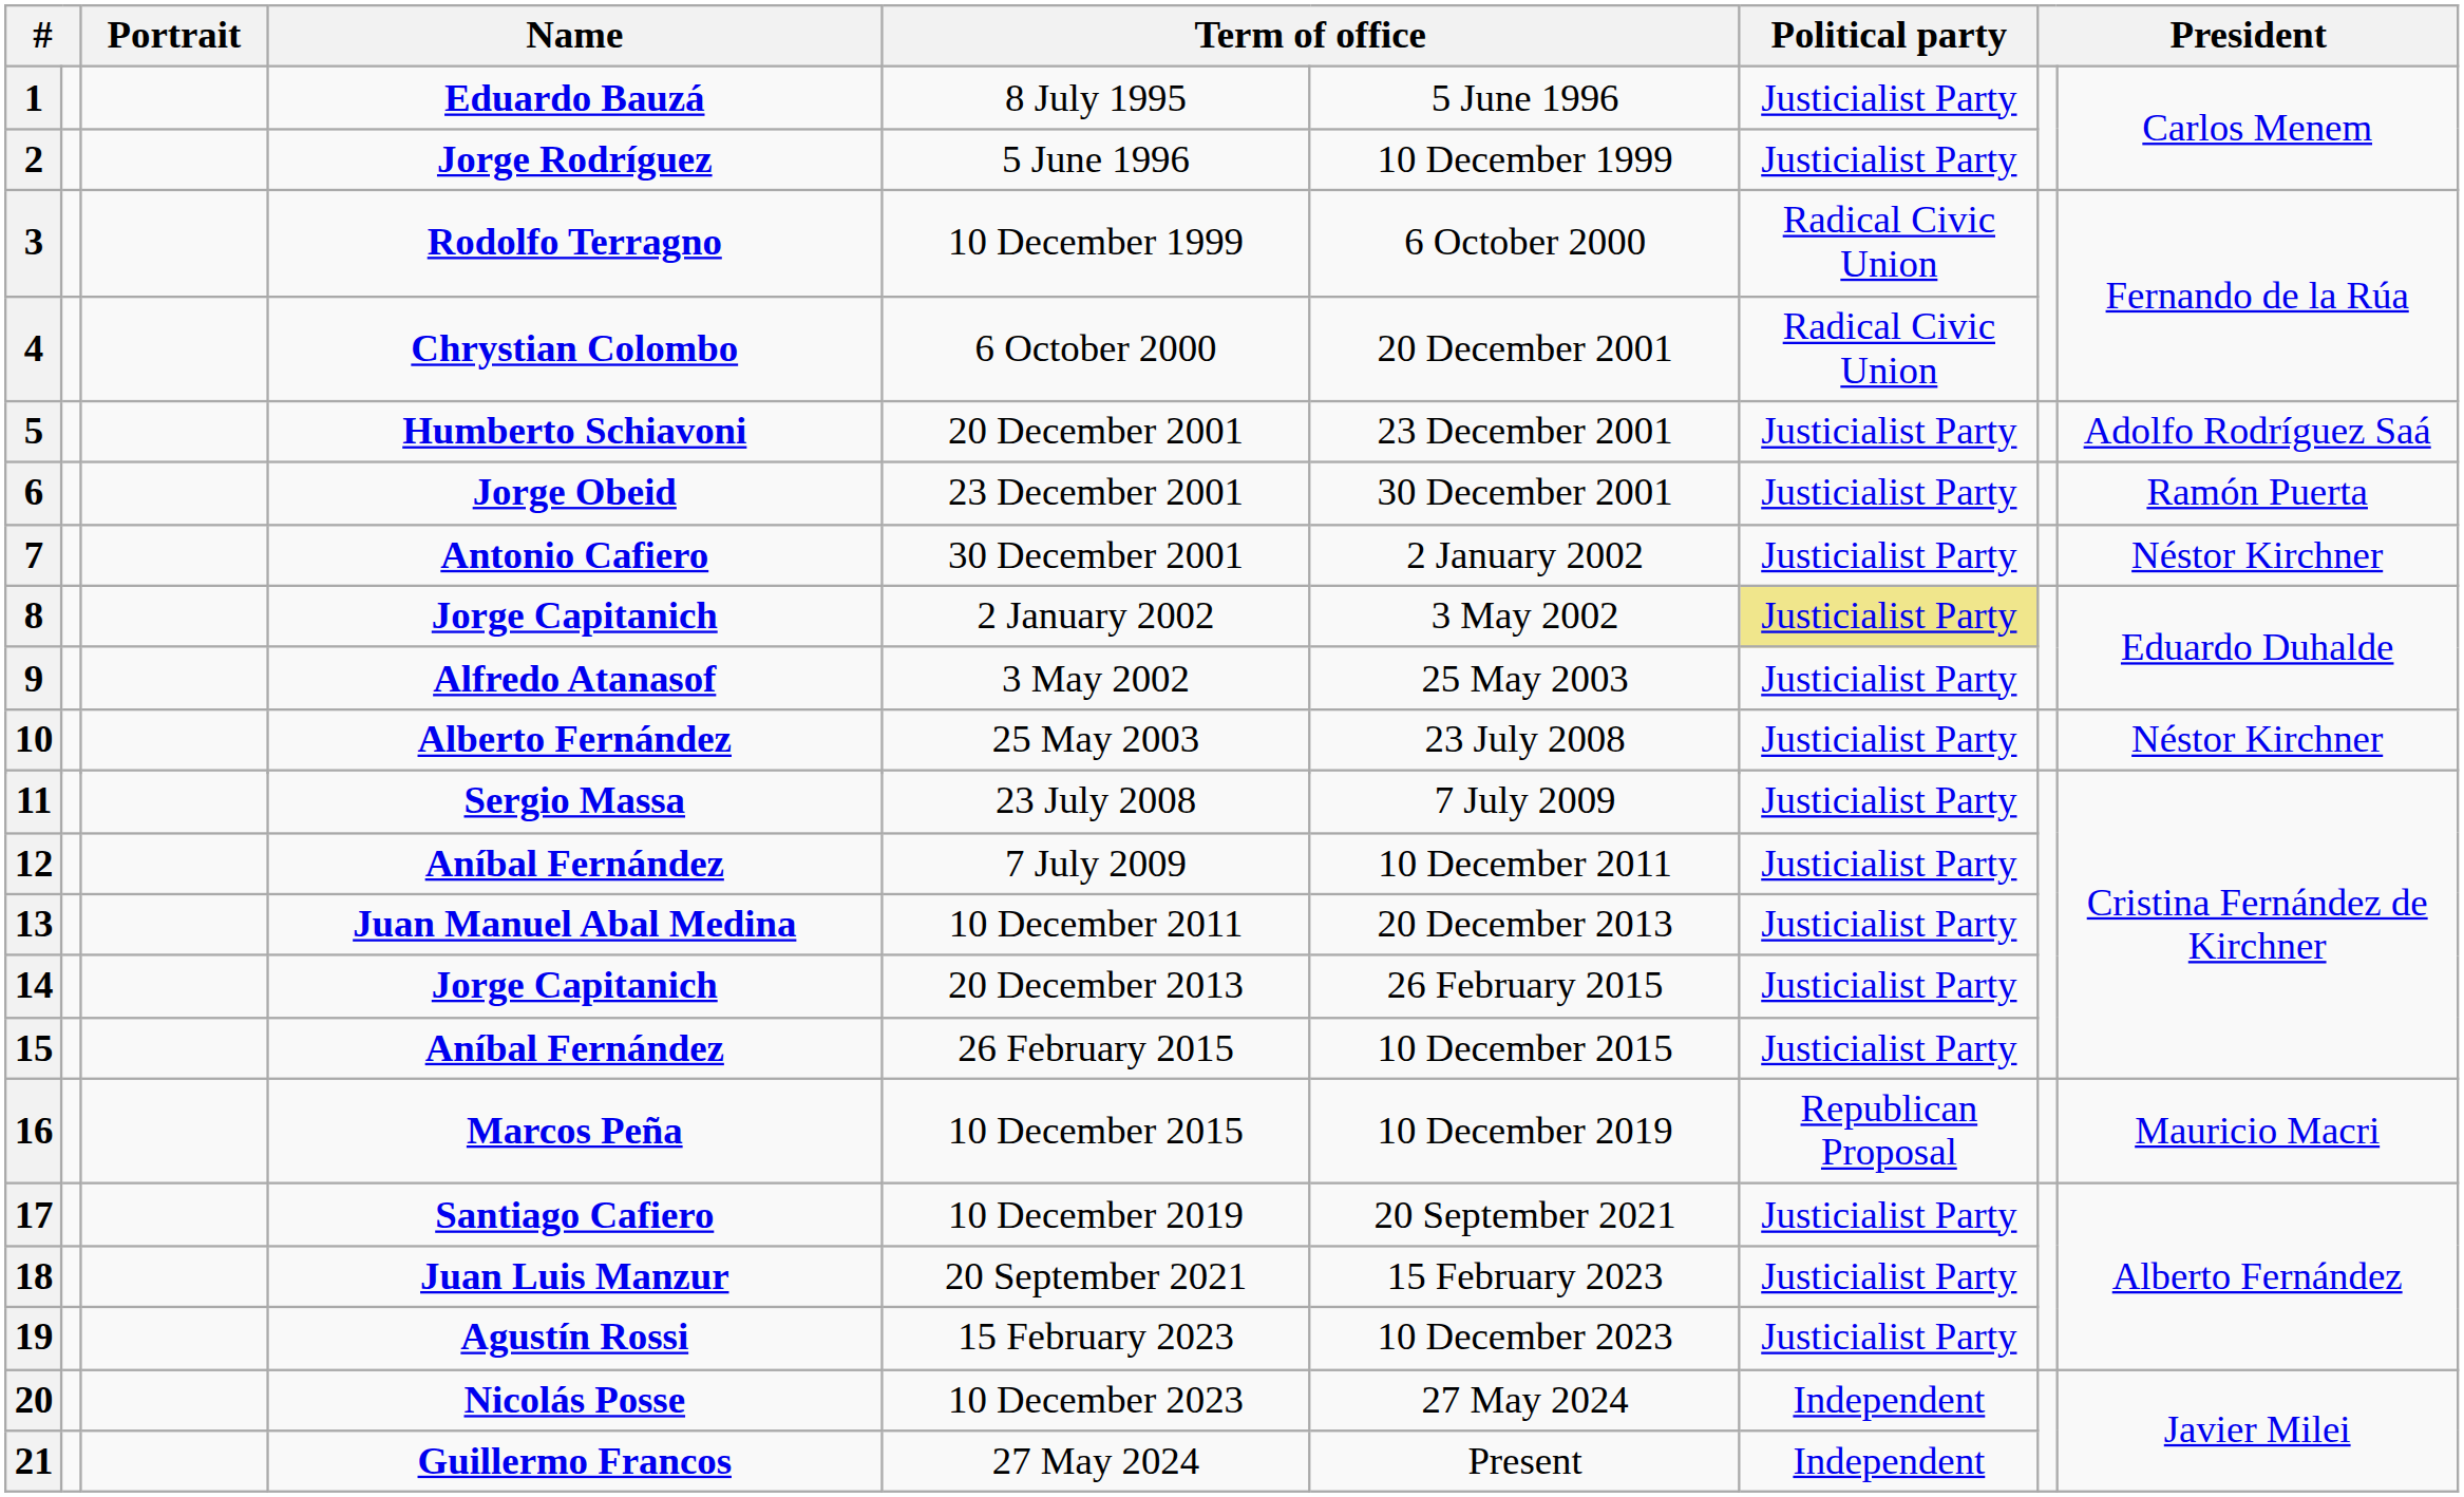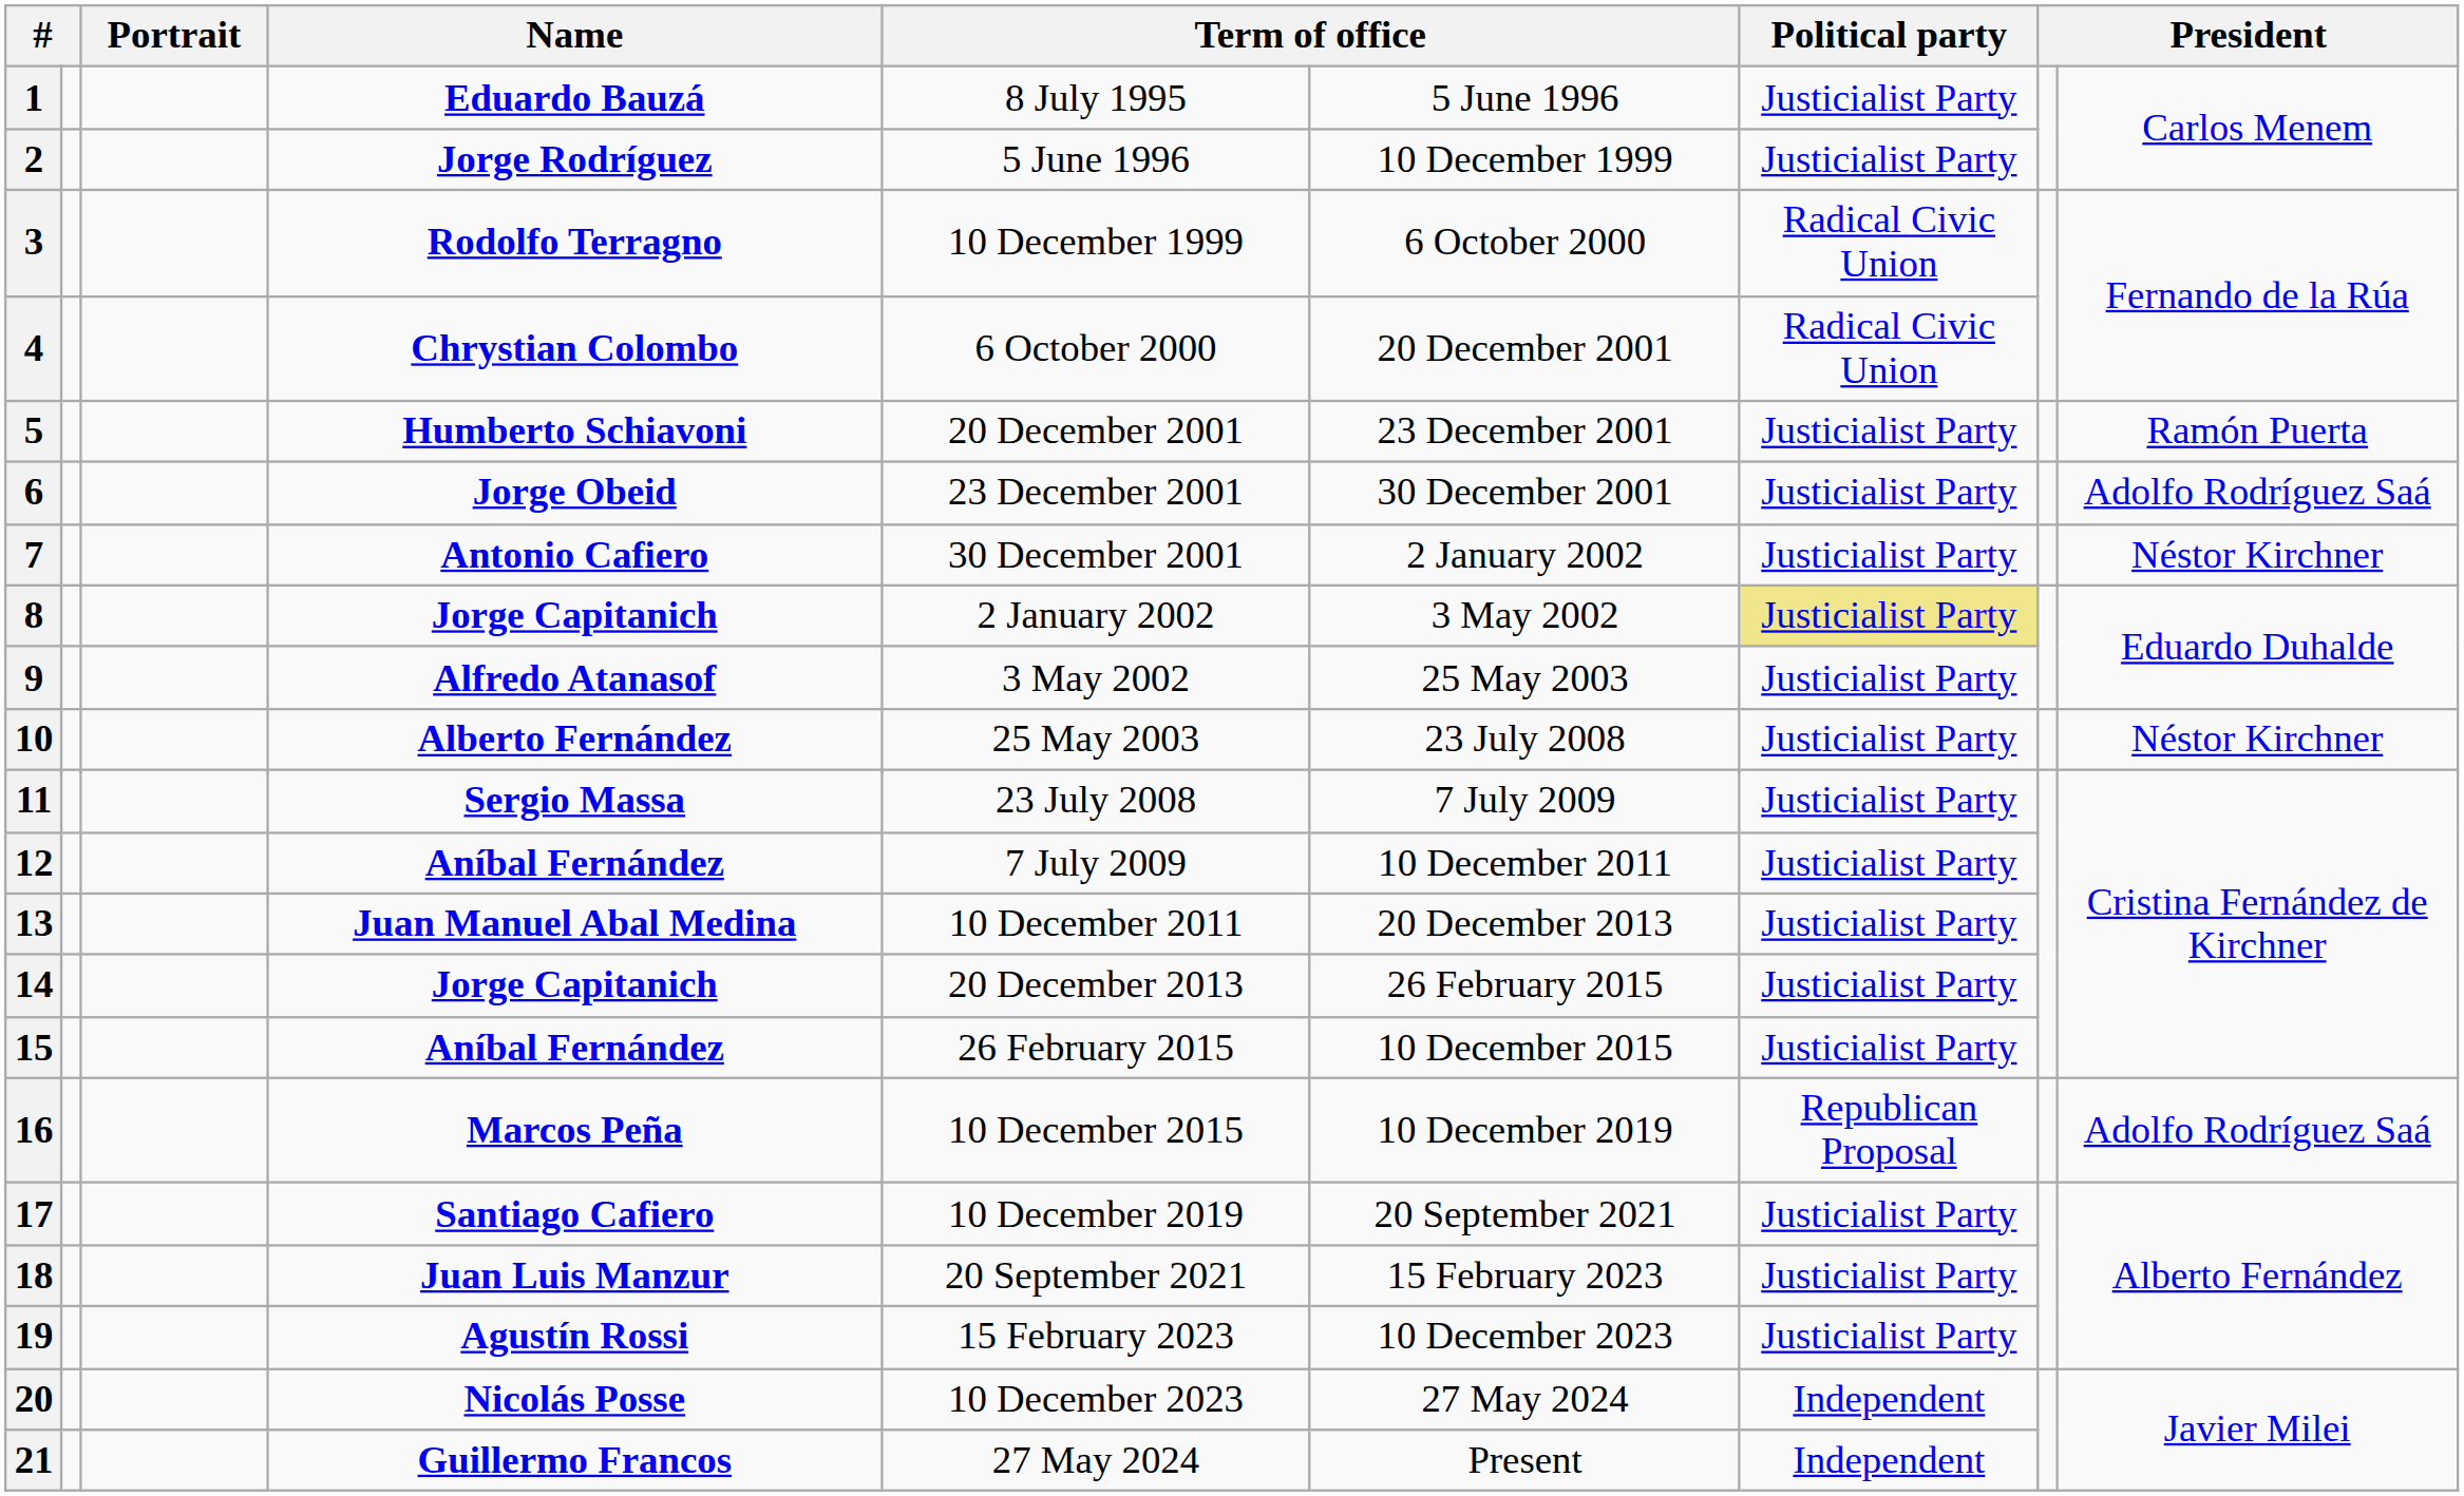5 | column 9: Adolfo Rodríguez Saá -> Ramón Puerta
6 | column 9: Ramón Puerta -> Adolfo Rodríguez Saá
16 | column 9: Mauricio Macri -> Adolfo Rodríguez Saá
